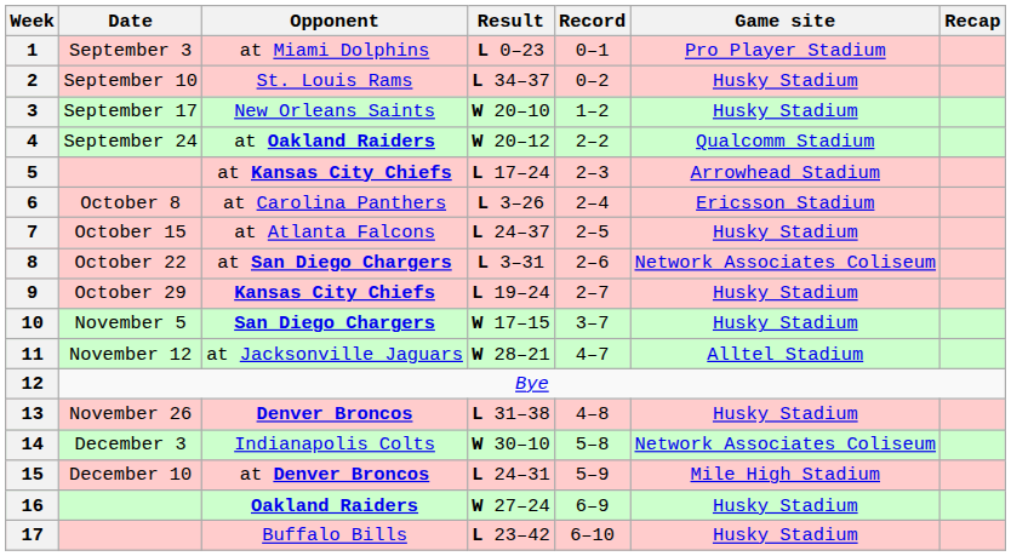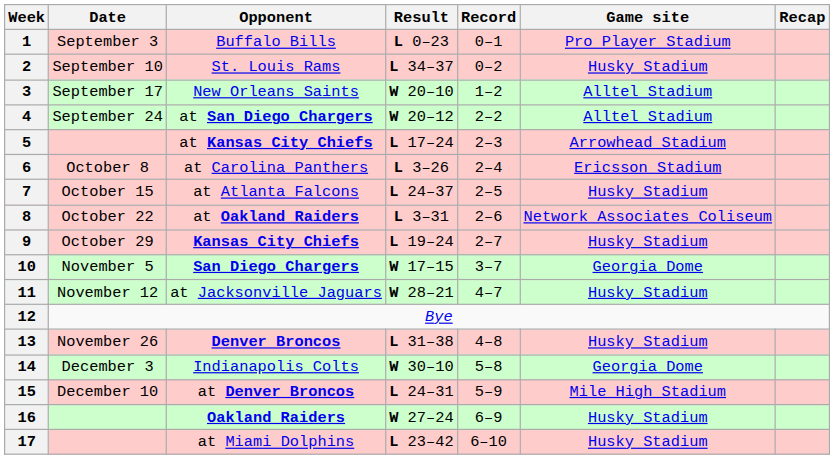1 | Opponent: at Miami Dolphins -> Buffalo Bills
3 | Game site: Husky Stadium -> Alltel Stadium
4 | Opponent: at Oakland Raiders -> at San Diego Chargers
4 | Game site: Qualcomm Stadium -> Alltel Stadium
8 | Opponent: at San Diego Chargers -> at Oakland Raiders
10 | Game site: Husky Stadium -> Georgia Dome
11 | Game site: Alltel Stadium -> Husky Stadium
14 | Game site: Network Associates Coliseum -> Georgia Dome
17 | Opponent: Buffalo Bills -> at Miami Dolphins
